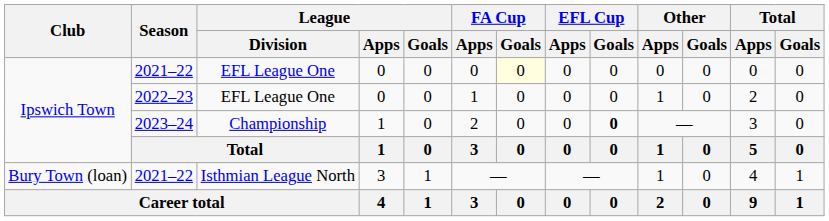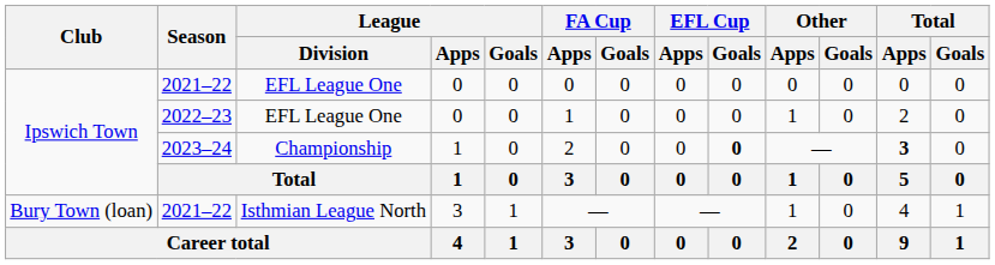2021–22 / EFL League One | FA Cup / Goals: lightyellow background -> no background
2023–24 | Total / Apps: normal -> bold
